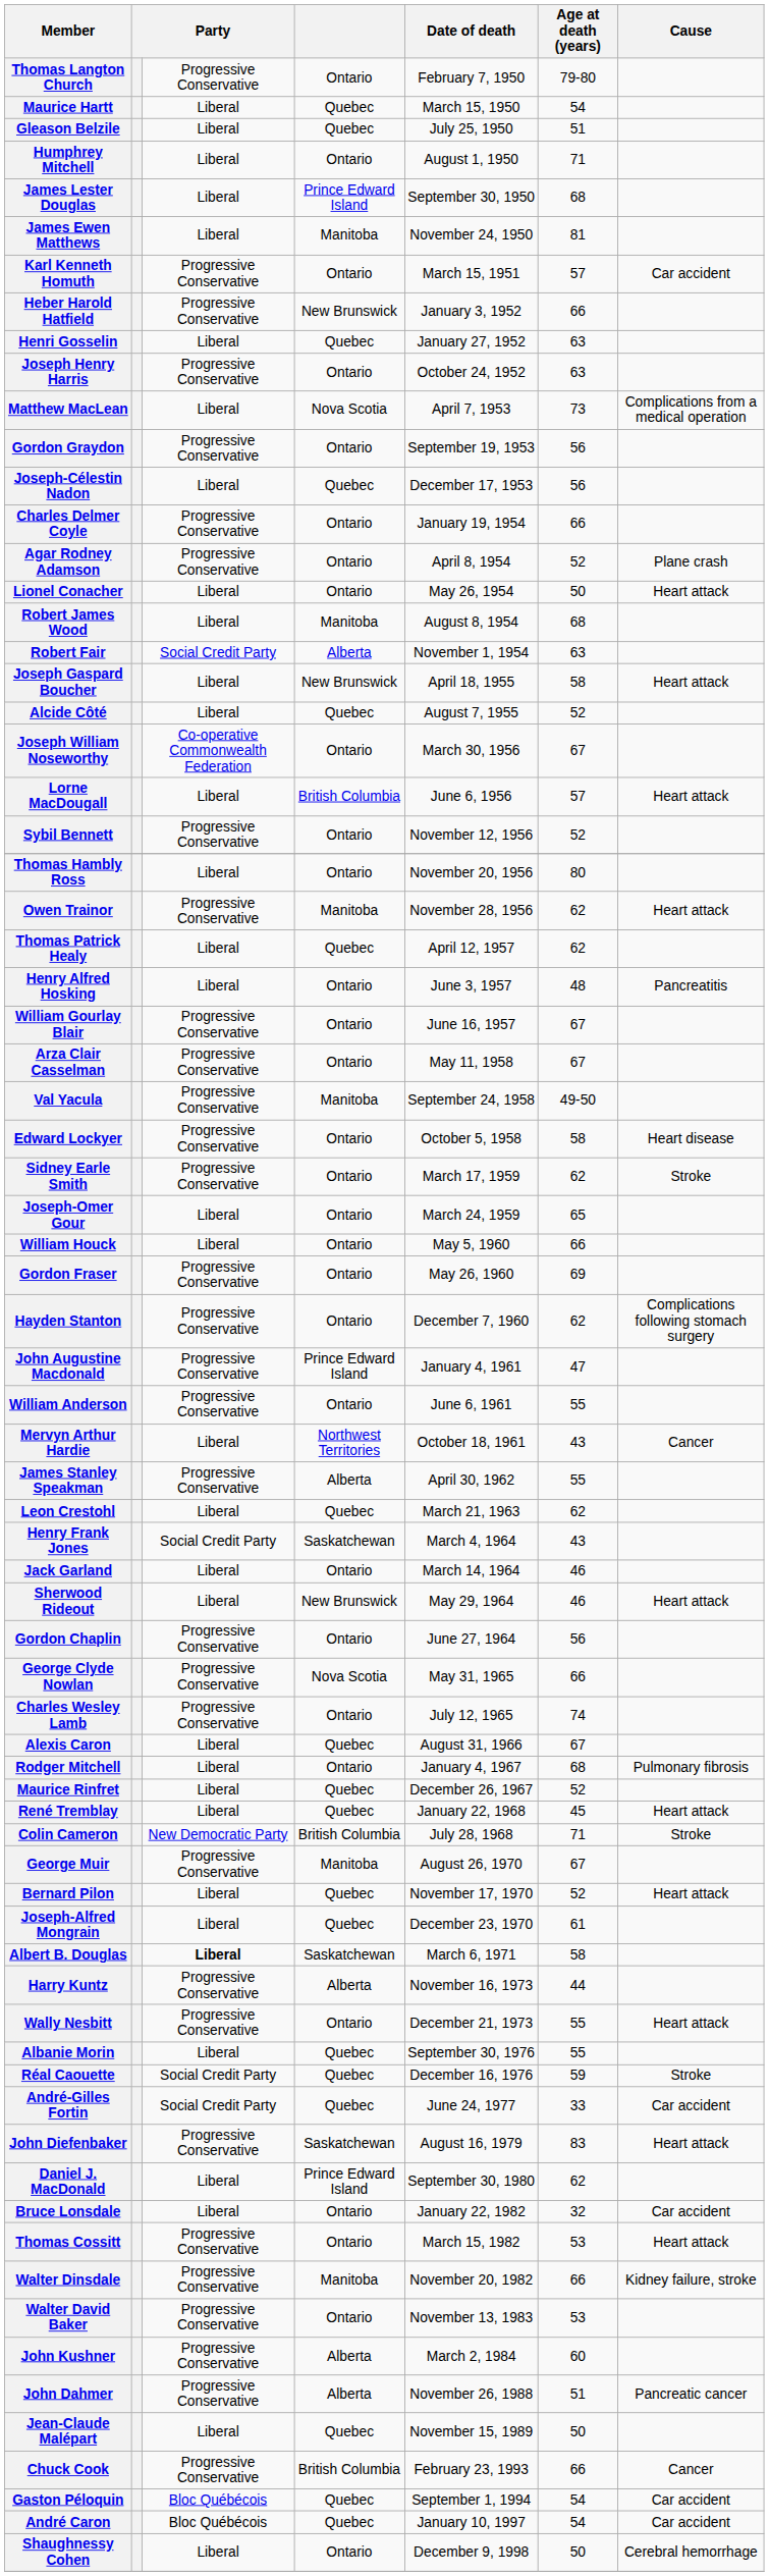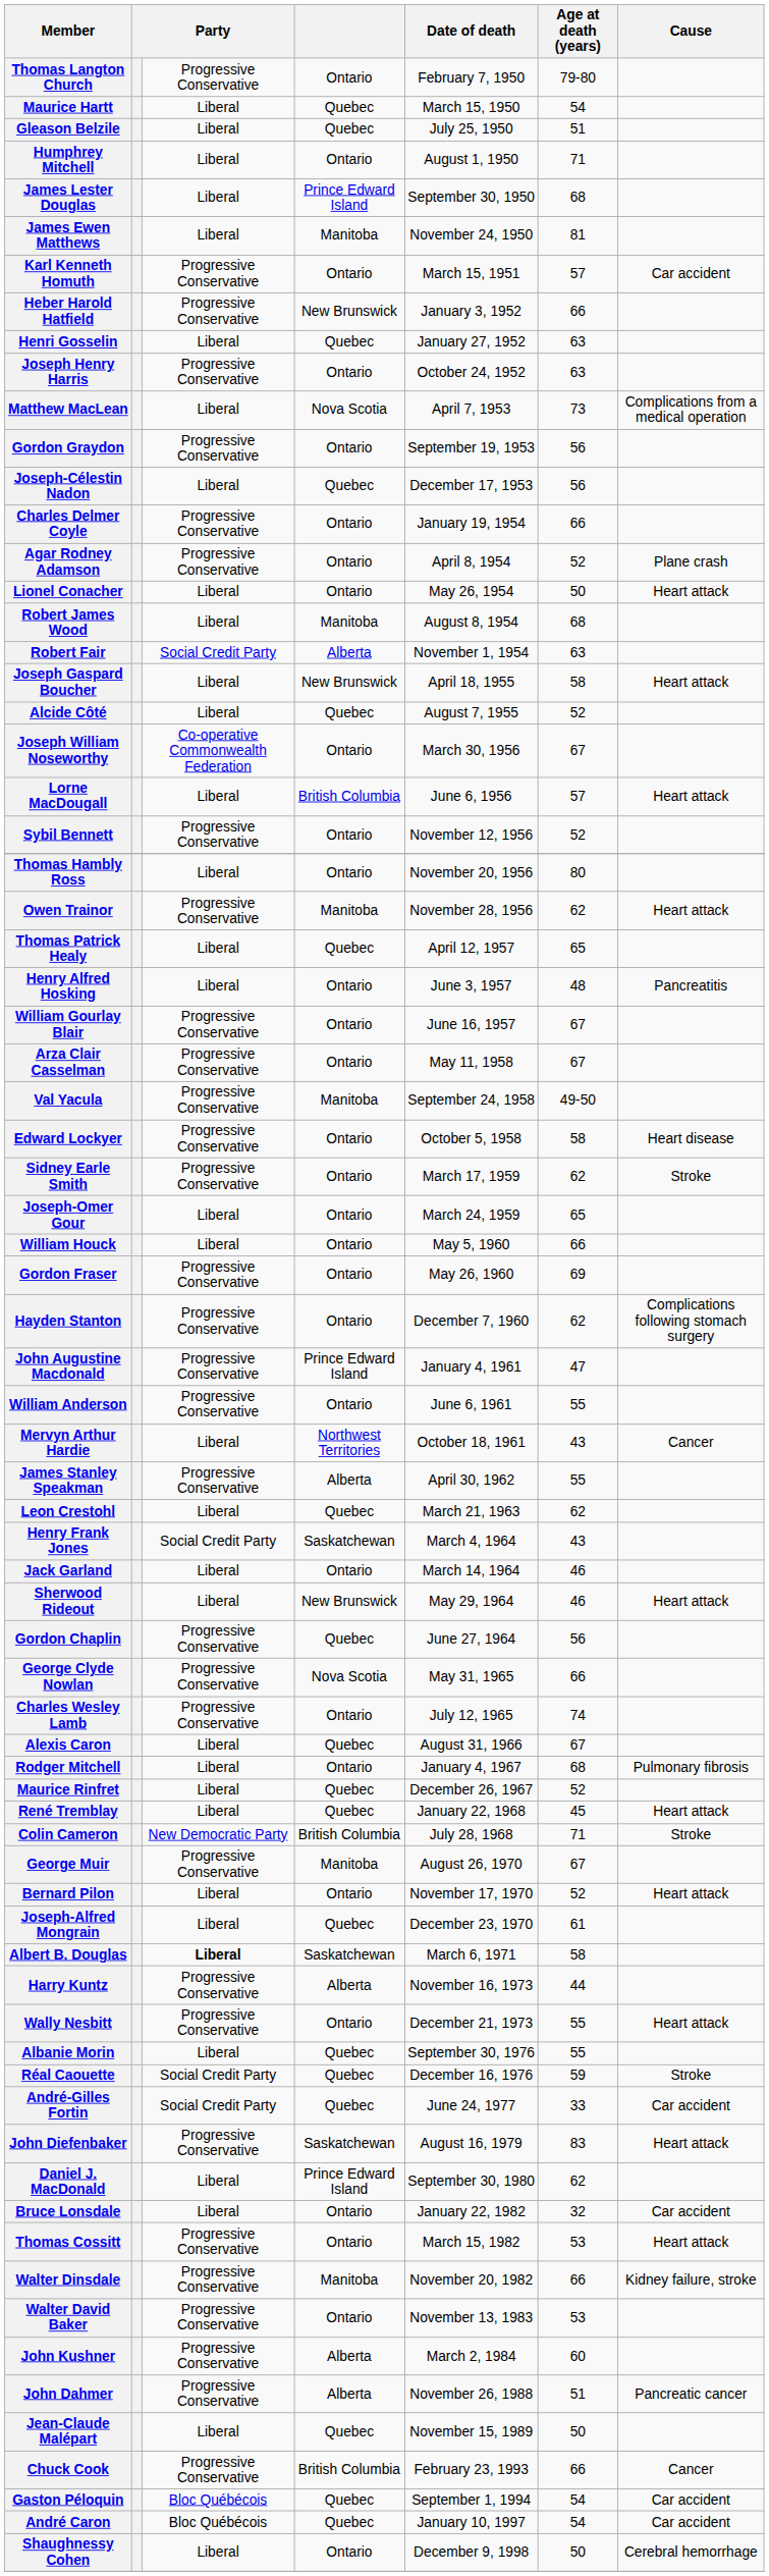Thomas Patrick Healy | Age at death (years): 62 -> 65
Gordon Chaplin | column 4: Ontario -> Quebec
Bernard Pilon | column 4: Quebec -> Ontario
